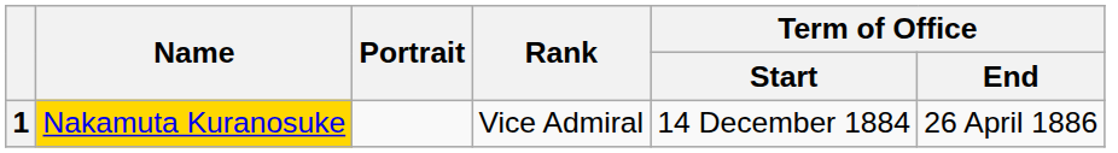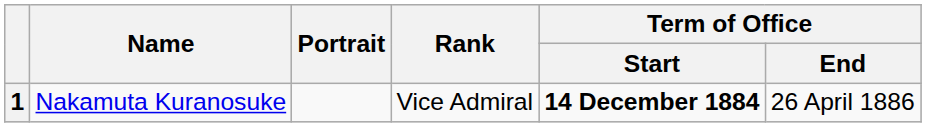1 | Name: gold background -> no background
1 | Term of Office / Start: normal -> bold
